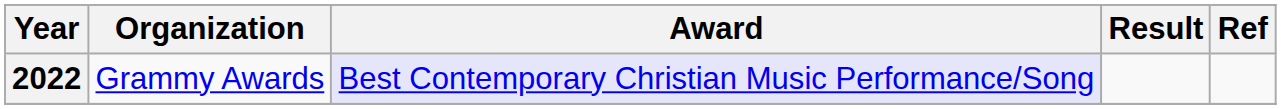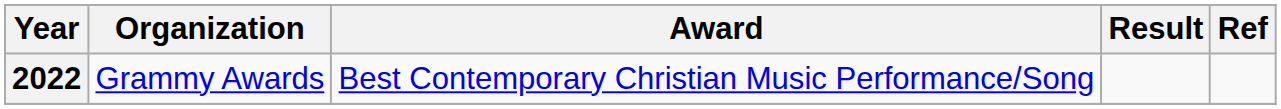2022 | Award: lavender background -> no background
